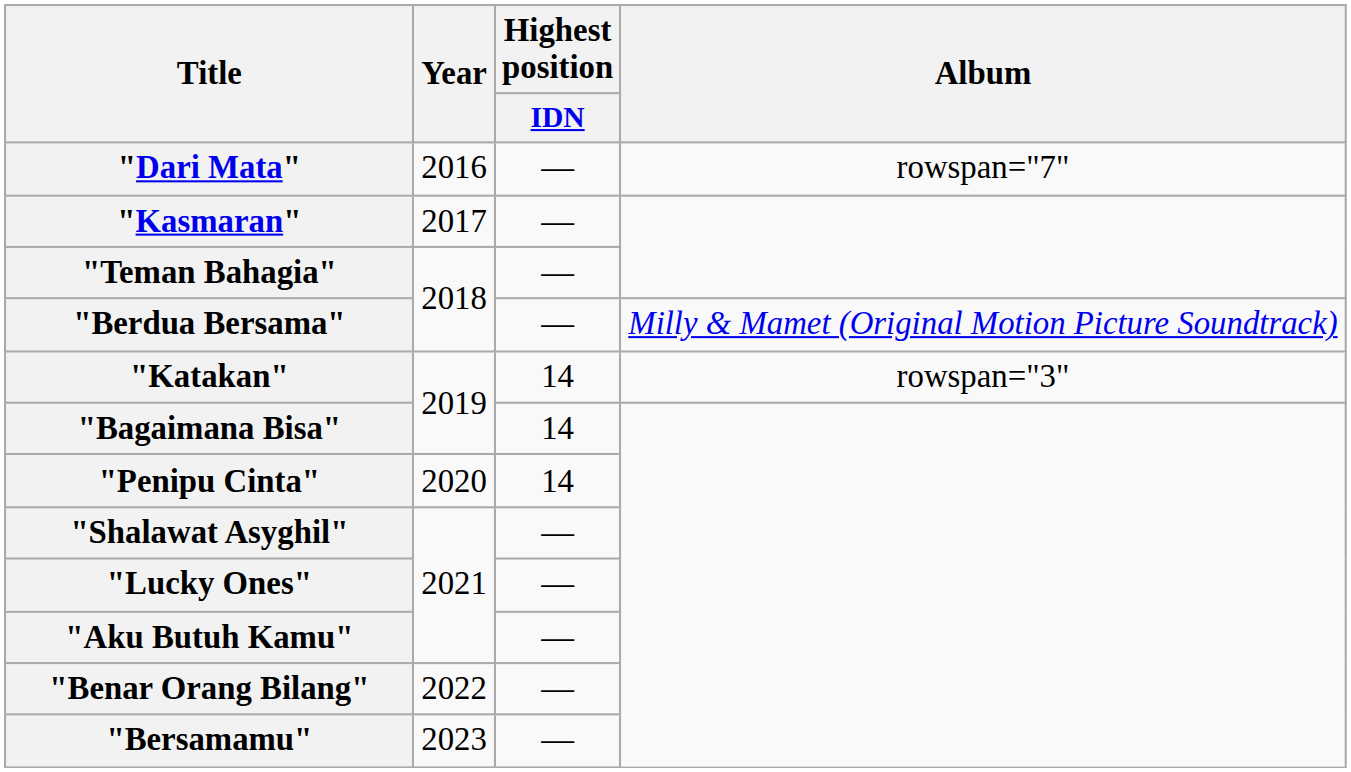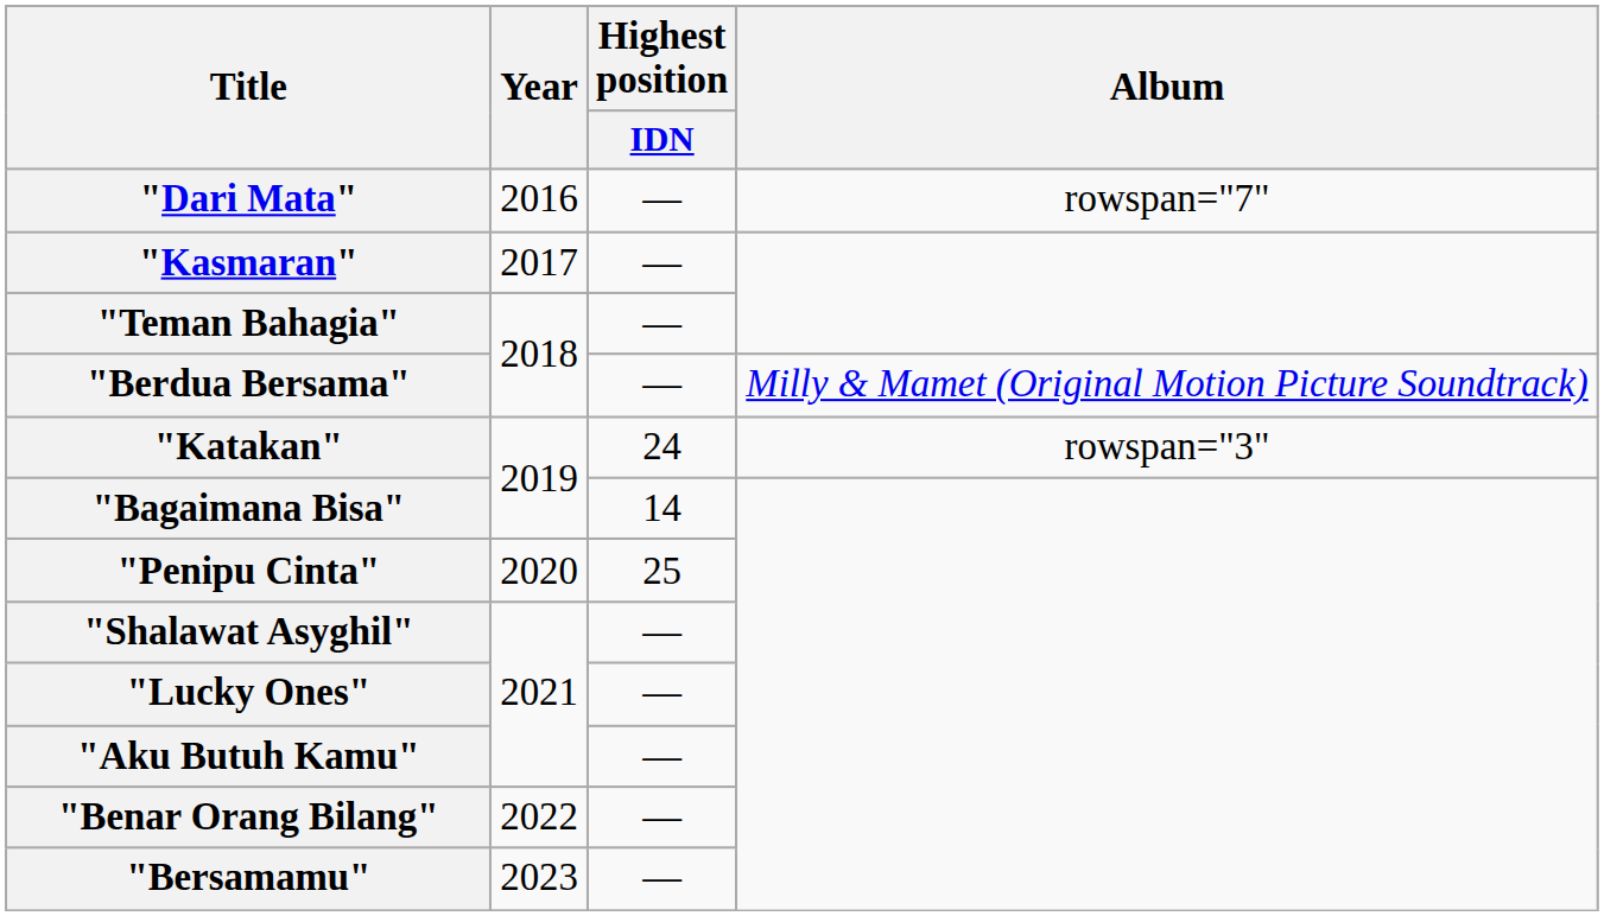"Katakan" | Highest position / IDN: 14 -> 24
"Penipu Cinta" | Highest position / IDN: 14 -> 25
